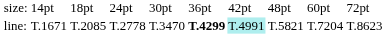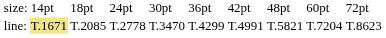line: | column 2: no background -> khaki background
line: | column 6: bold -> normal
line: | column 7: paleturquoise background -> no background
